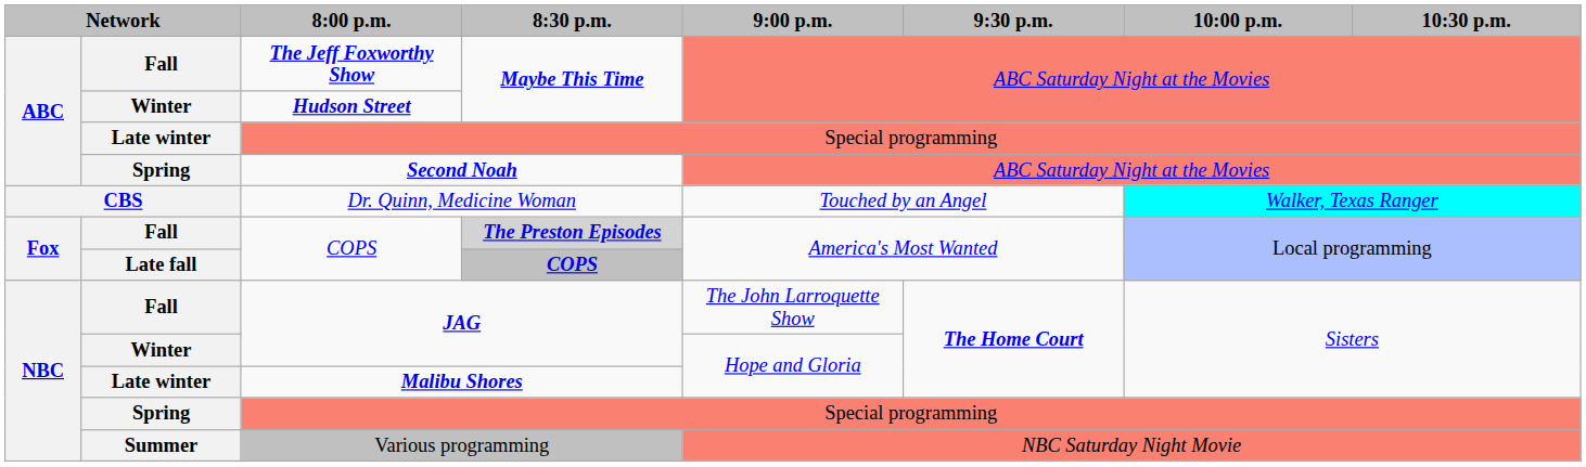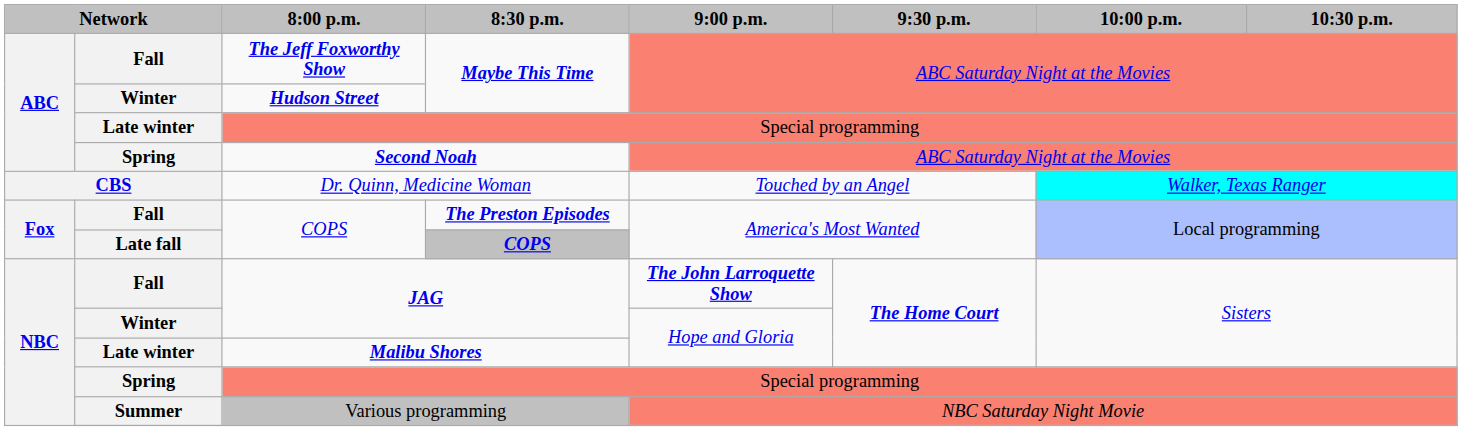Fall / COPS | 8:30 p.m.: lightgrey background -> no background
Fall / JAG | 9:00 p.m.: normal -> bold
